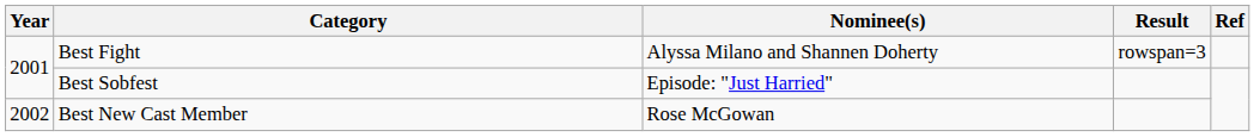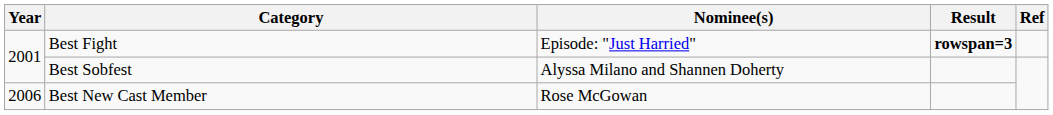Best Fight | Nominee(s): Alyssa Milano and Shannen Doherty -> Episode: "Just Harried"
Best Fight | Result: normal -> bold
Best Sobfest | Nominee(s): Episode: "Just Harried" -> Alyssa Milano and Shannen Doherty
Best New Cast Member | Year: 2002 -> 2006
